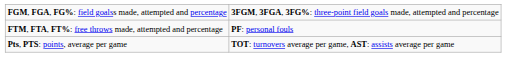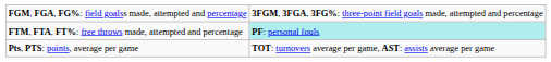FTM, FTA, FT%: free throws made, attempted and percentage | column 2: no background -> paleturquoise background
